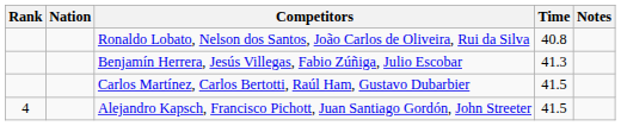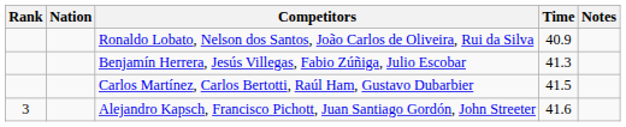row 2 | Time: 40.8 -> 40.9
row 5 | Rank: 4 -> 3
row 5 | Time: 41.5 -> 41.6
